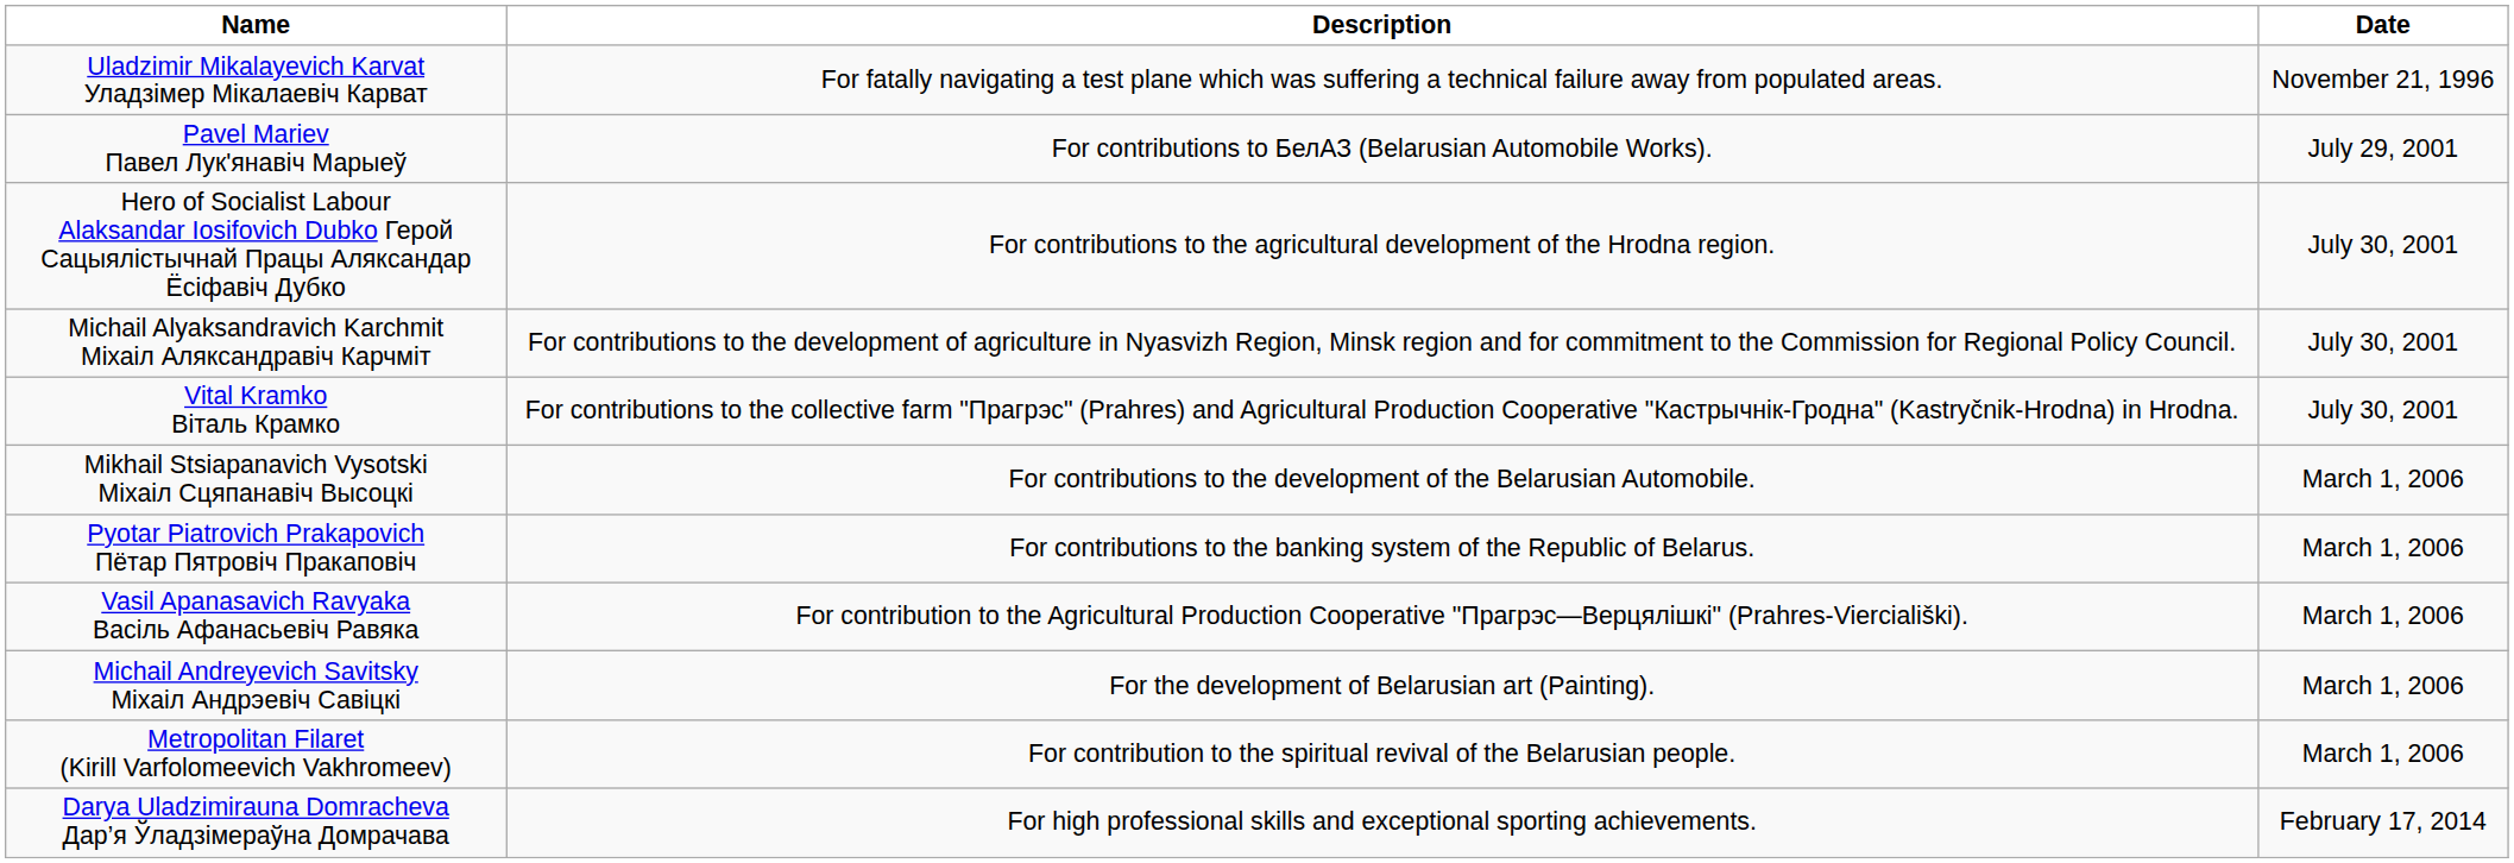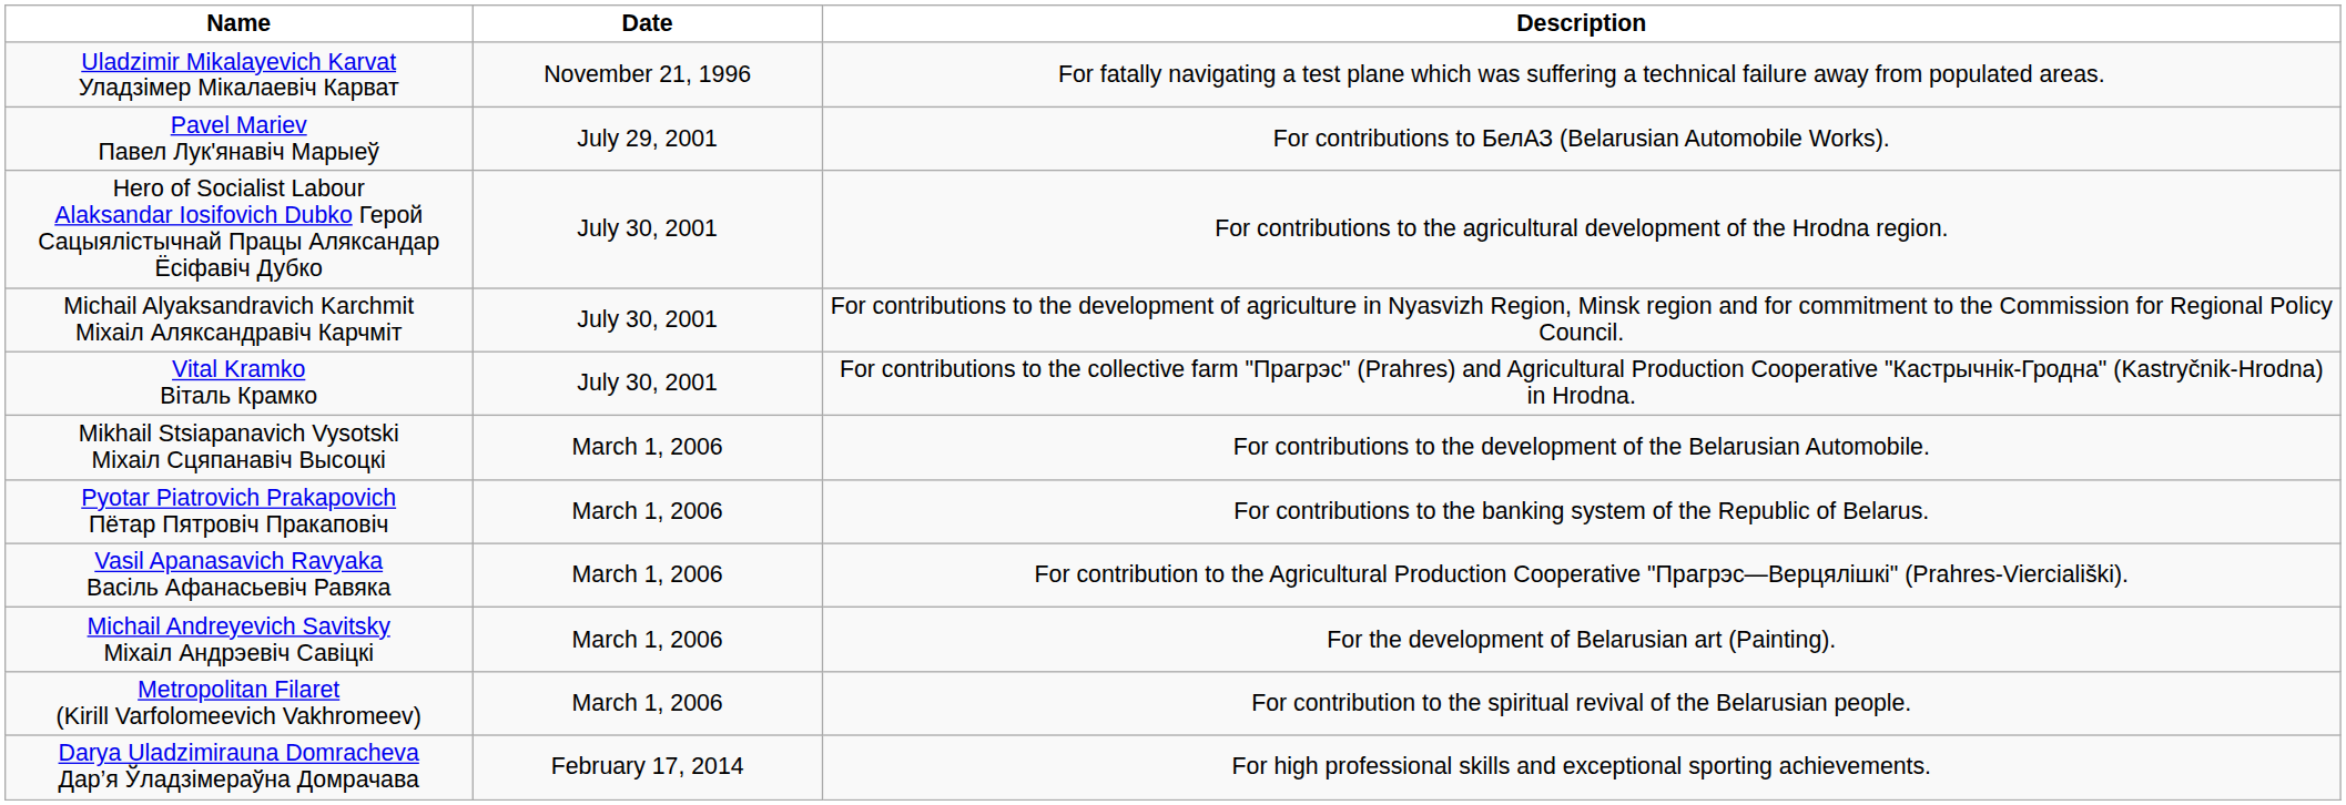columns swapped: Date <-> Description
